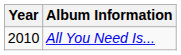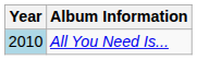row 2 | Year: no background -> lightblue background
